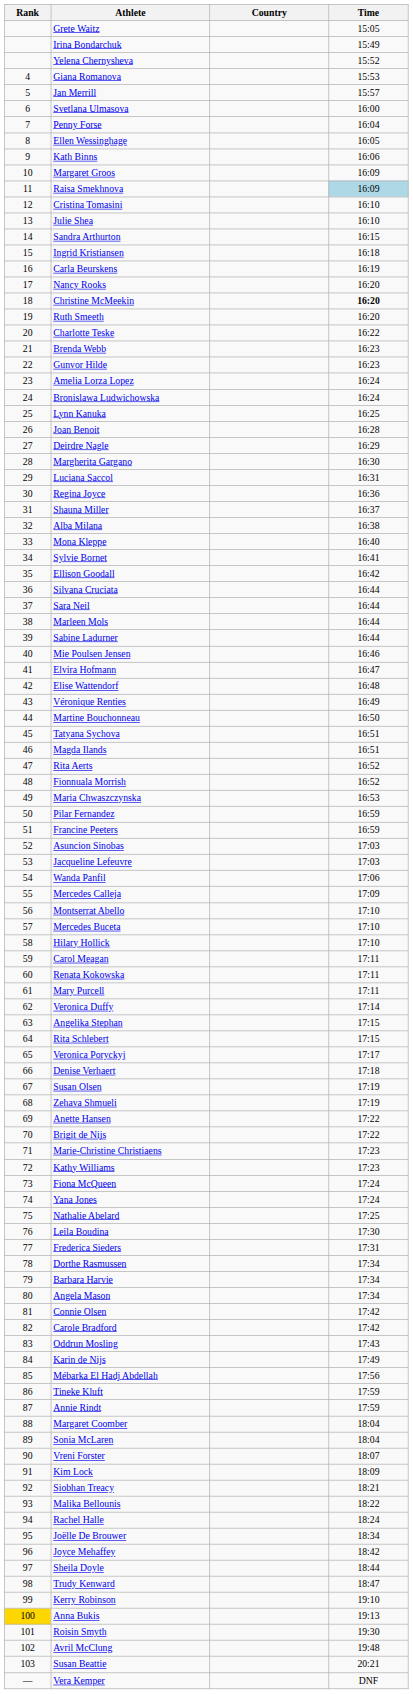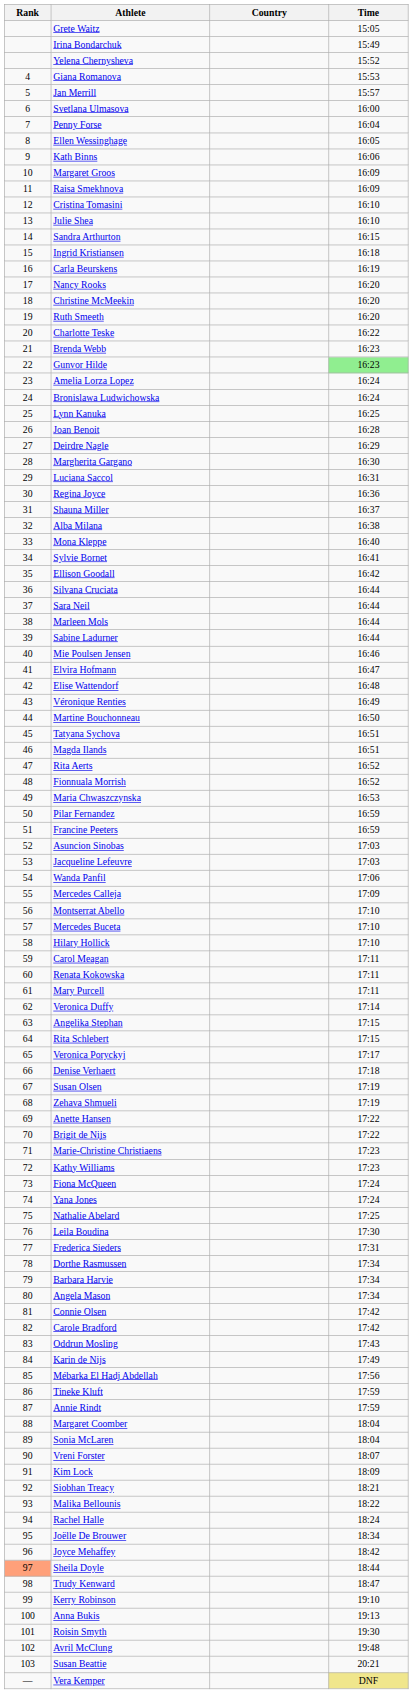Raisa Smekhnova | Time: lightblue background -> no background
Christine McMeekin | Time: bold -> normal
Gunvor Hilde | Time: no background -> lightgreen background
Sheila Doyle | Rank: no background -> lightsalmon background
Anna Bukis | Rank: gold background -> no background
Vera Kemper | Time: no background -> khaki background
